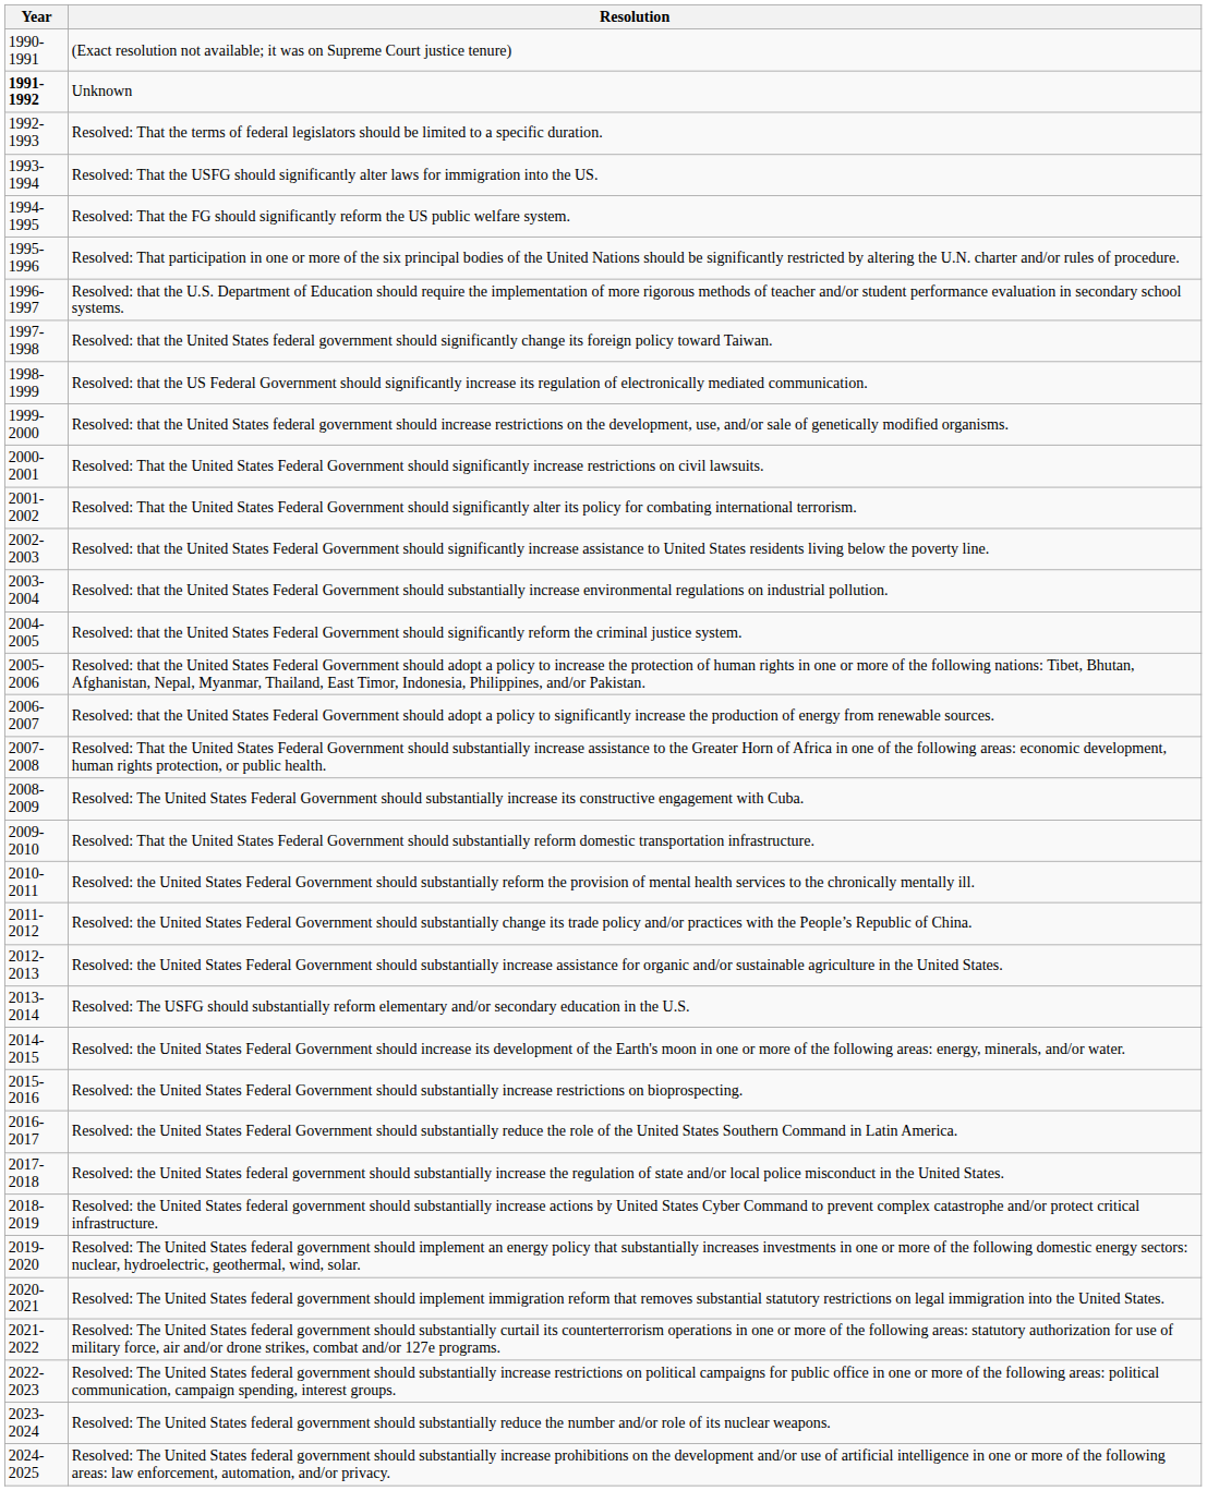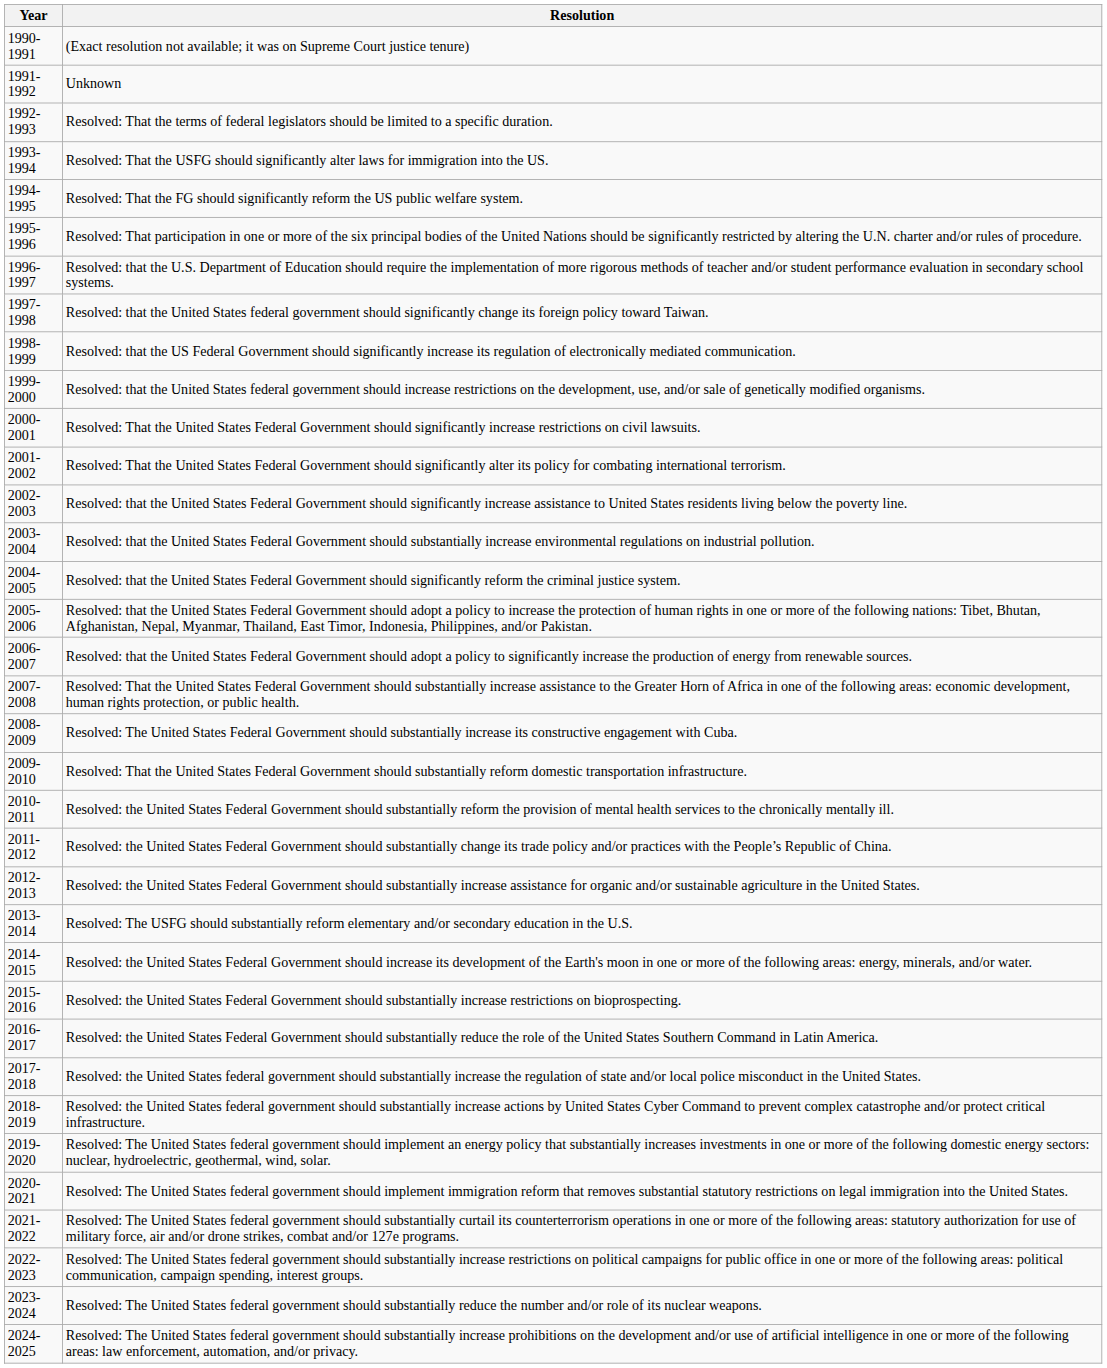Unknown | Year: bold -> normal
